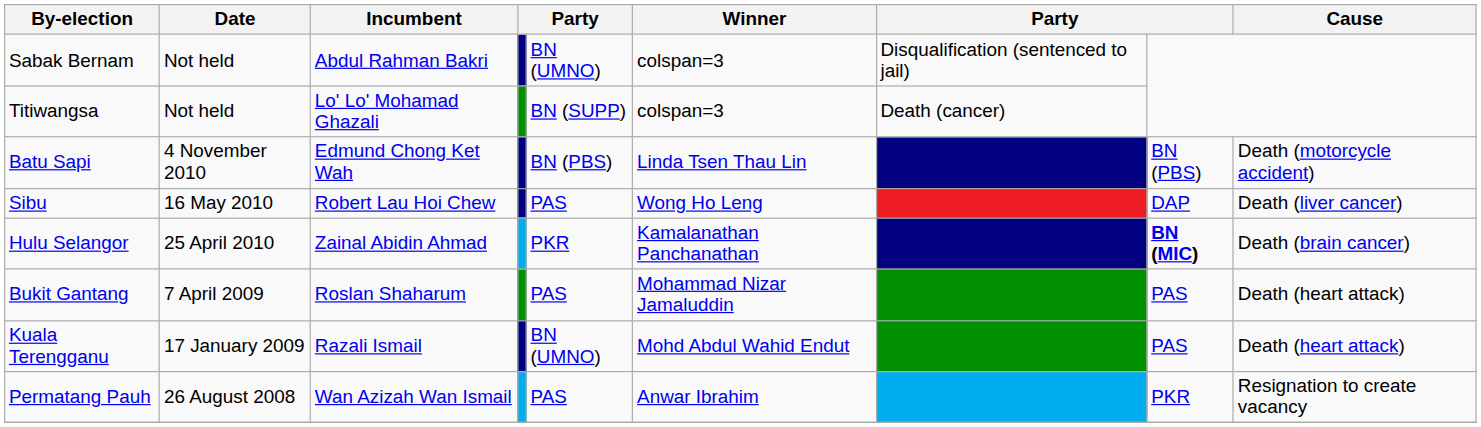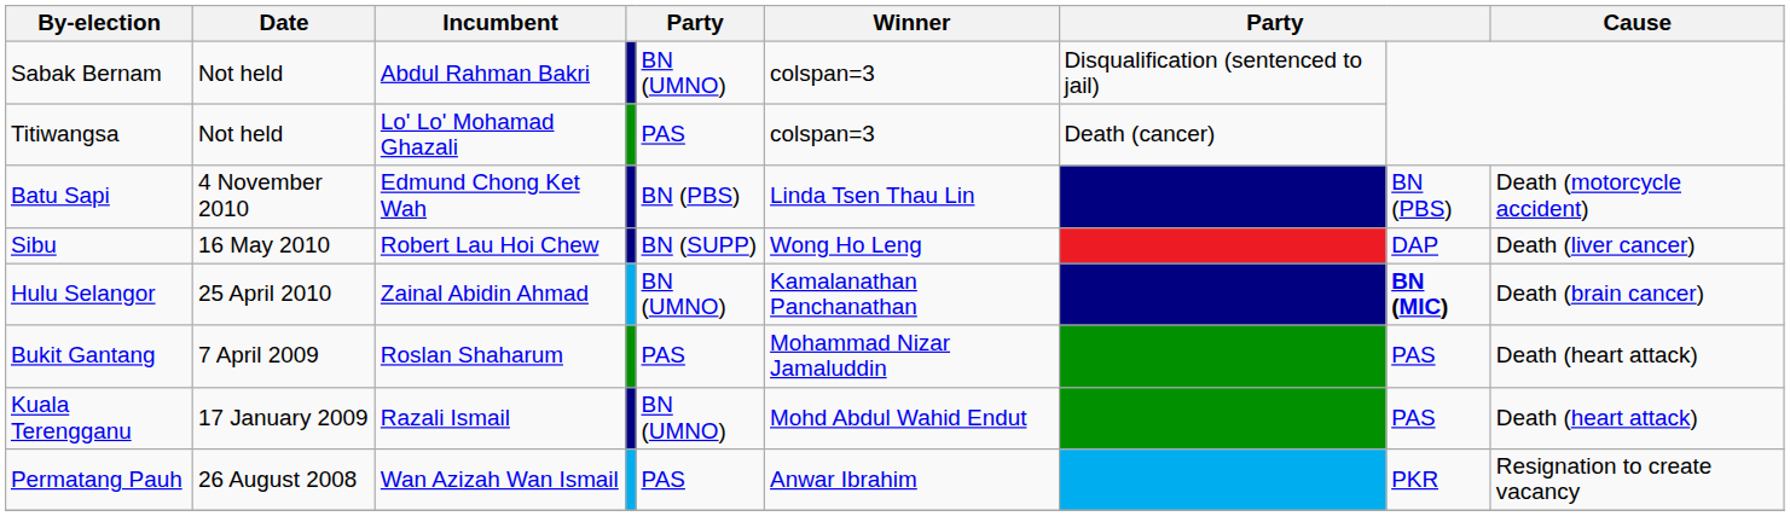Titiwangsa | column 5: BN (SUPP) -> PAS
Sibu | column 5: PAS -> BN (SUPP)
Hulu Selangor | column 5: PKR -> BN (UMNO)
